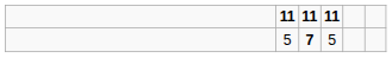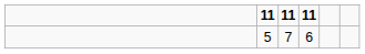row 2 | column 3: bold -> normal
row 2 | column 4: 5 -> 6
